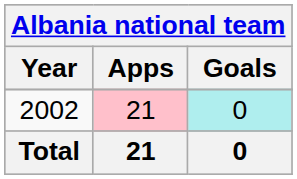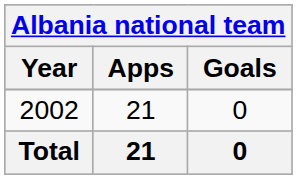2002 | Apps: pink background -> no background
2002 | Goals: paleturquoise background -> no background
